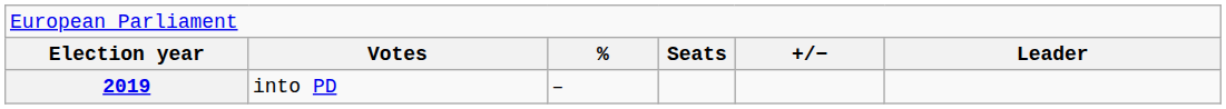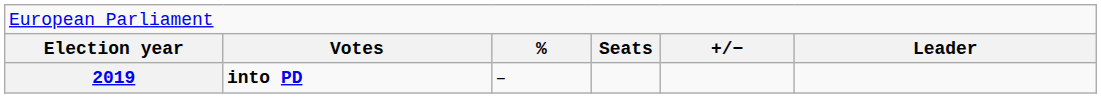2019 | column 2: normal -> bold
